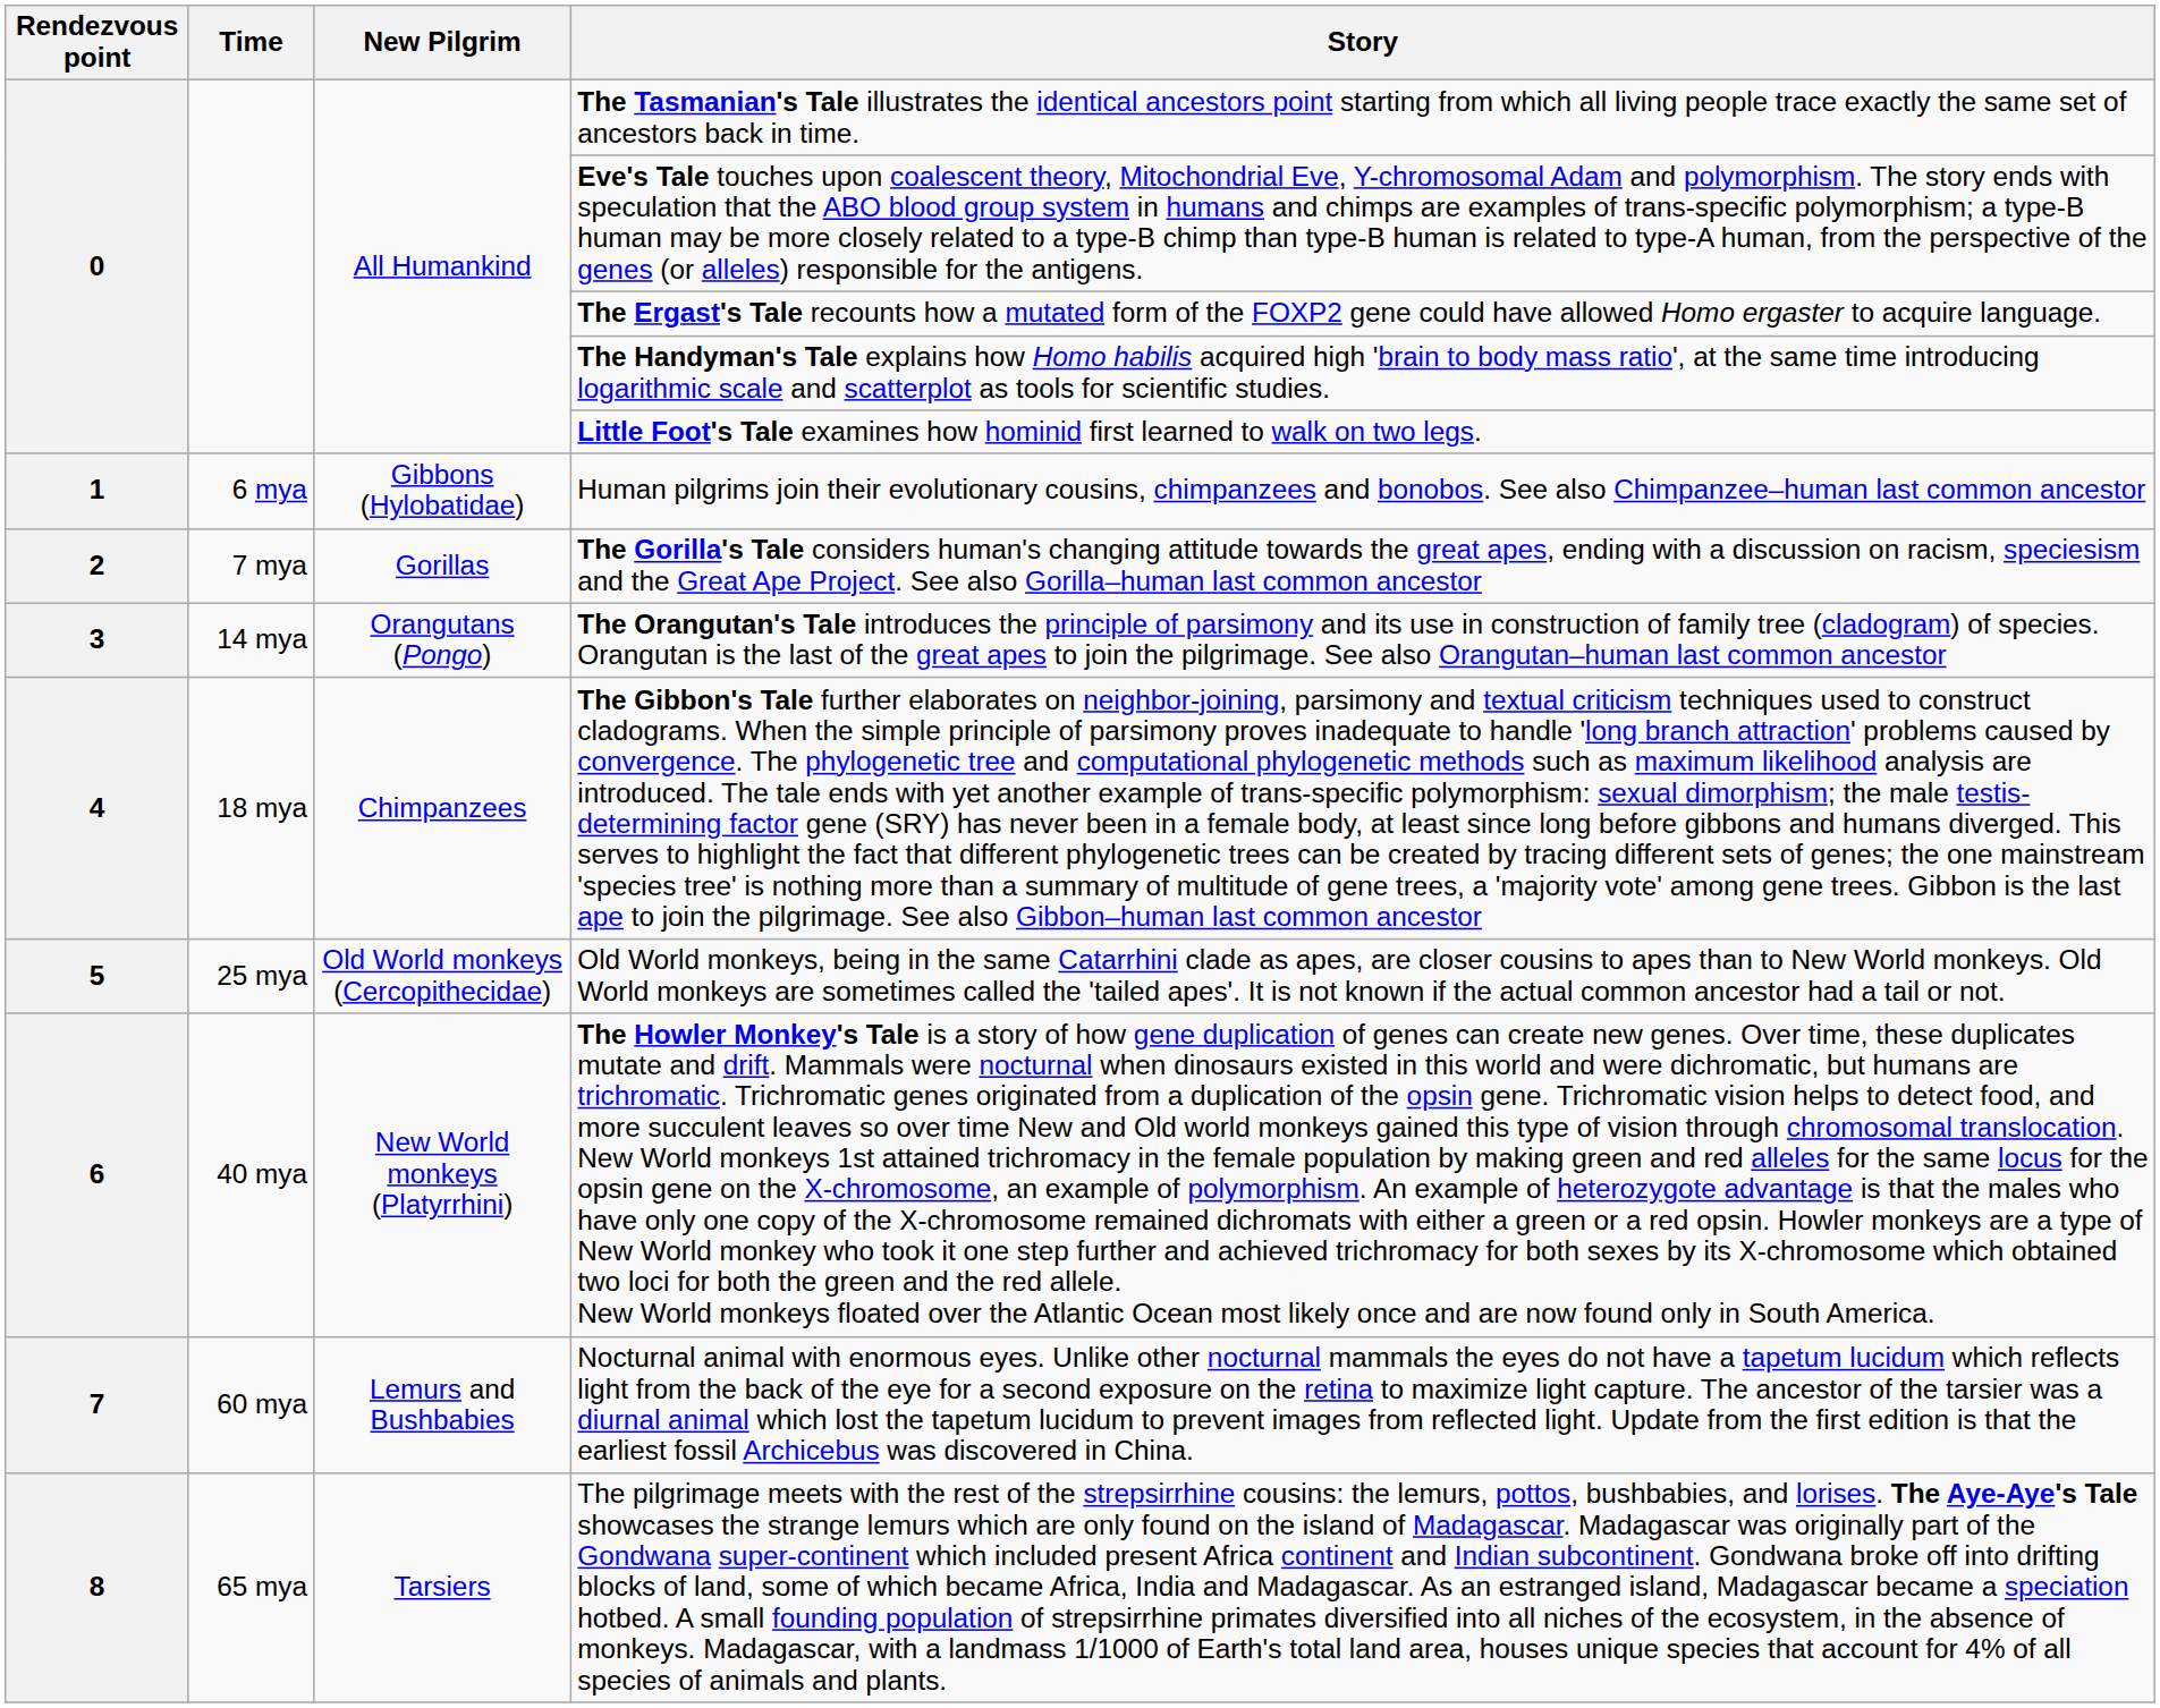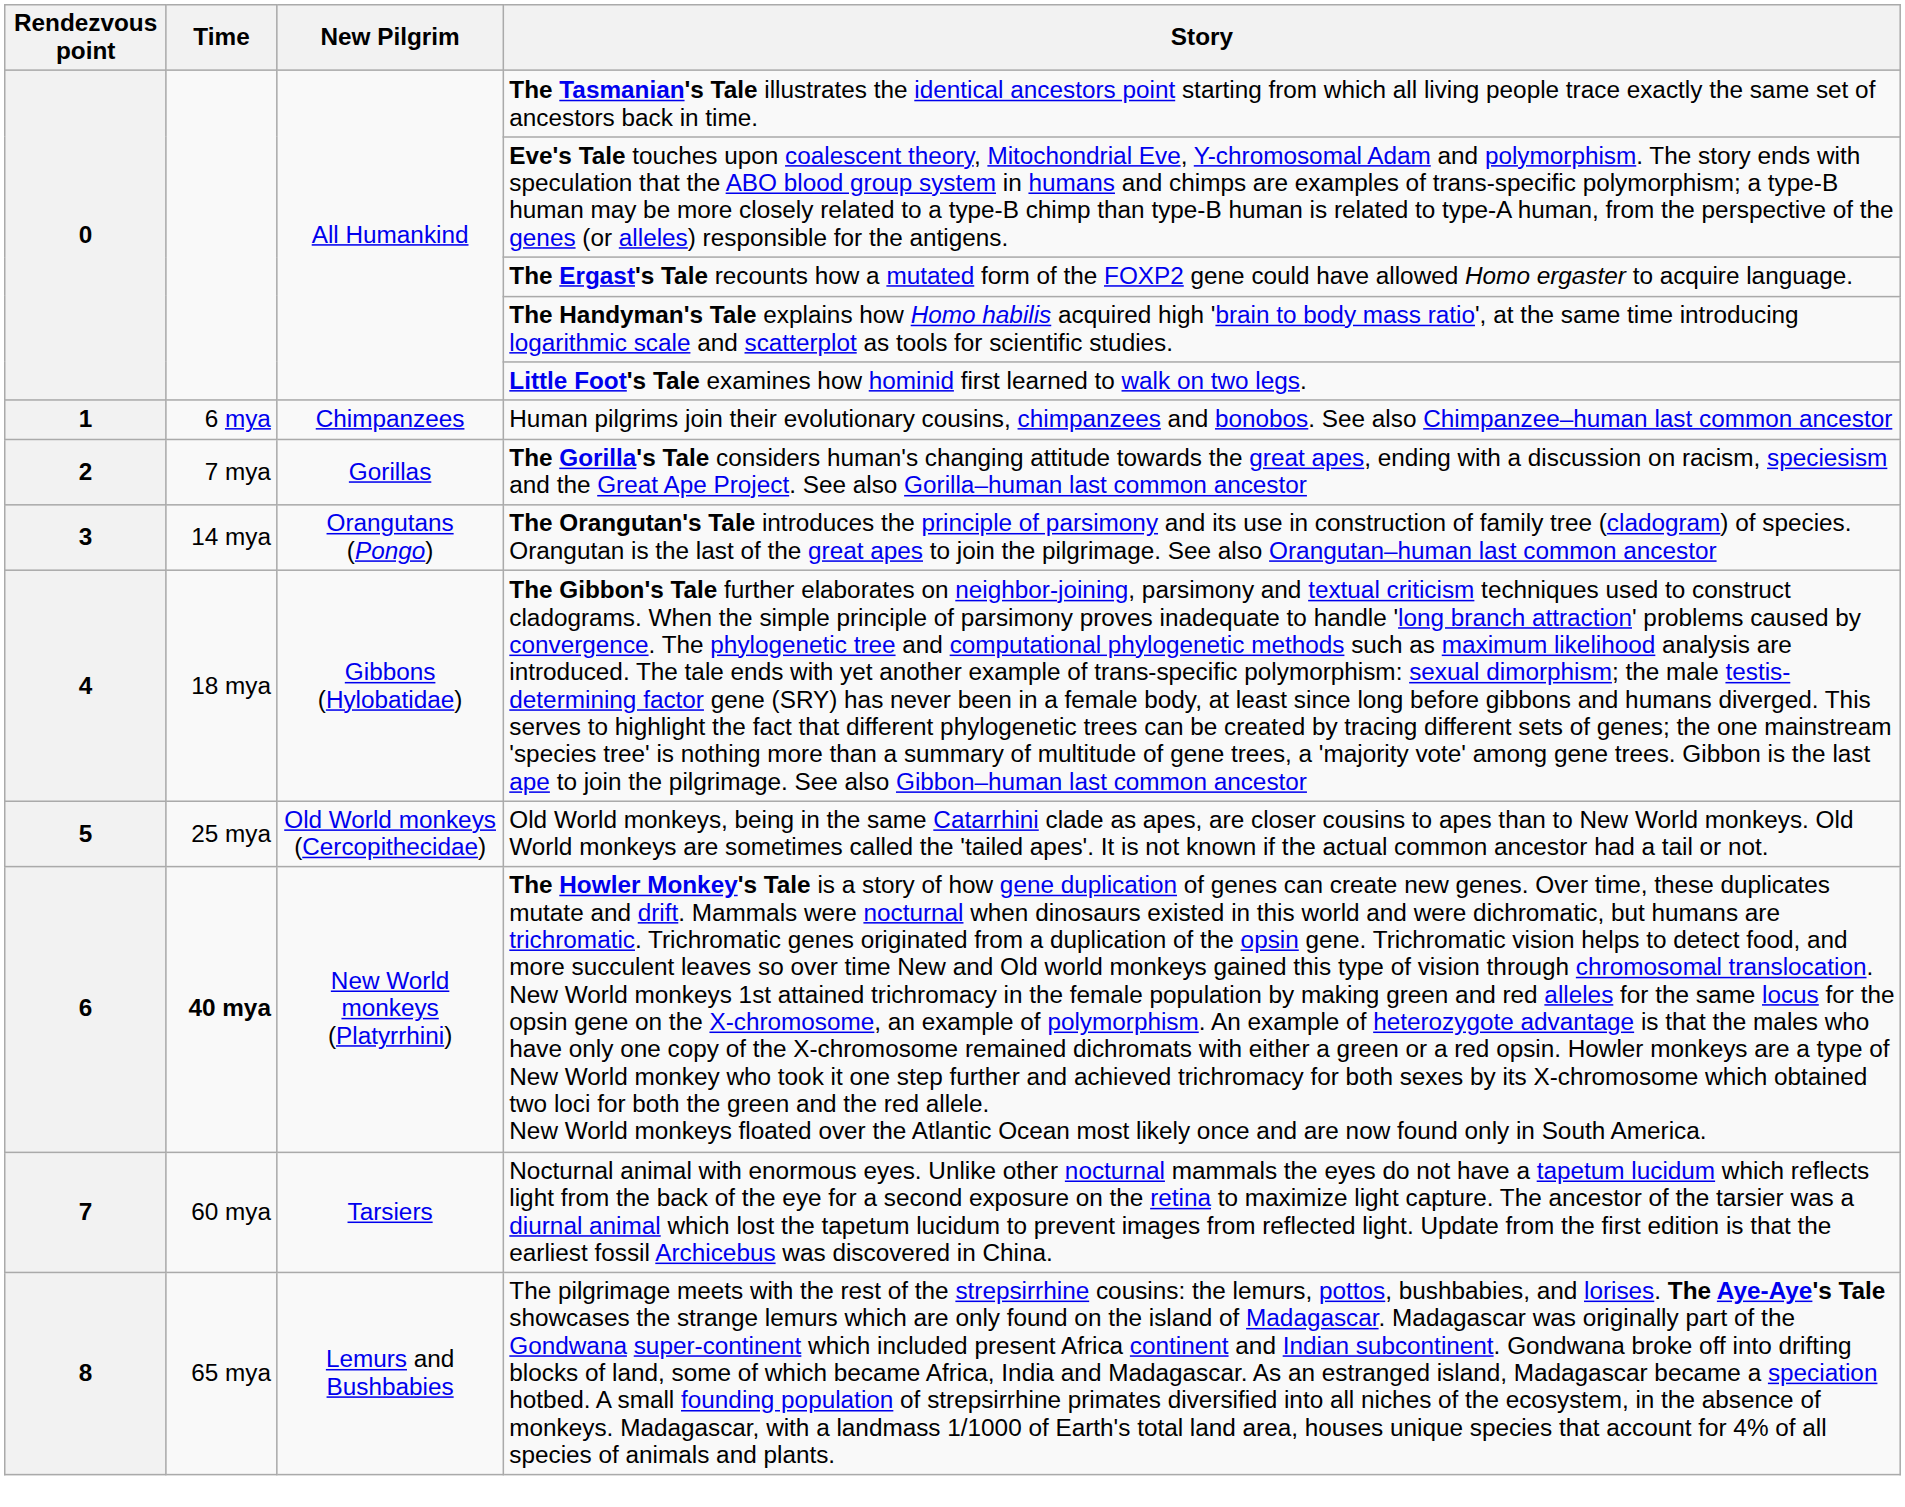row 7 | New Pilgrim: Gibbons (Hylobatidae) -> Chimpanzees
row 10 | New Pilgrim: Chimpanzees -> Gibbons (Hylobatidae)
row 12 | Time: normal -> bold
row 13 | New Pilgrim: Lemurs and Bushbabies -> Tarsiers
row 14 | New Pilgrim: Tarsiers -> Lemurs and Bushbabies
